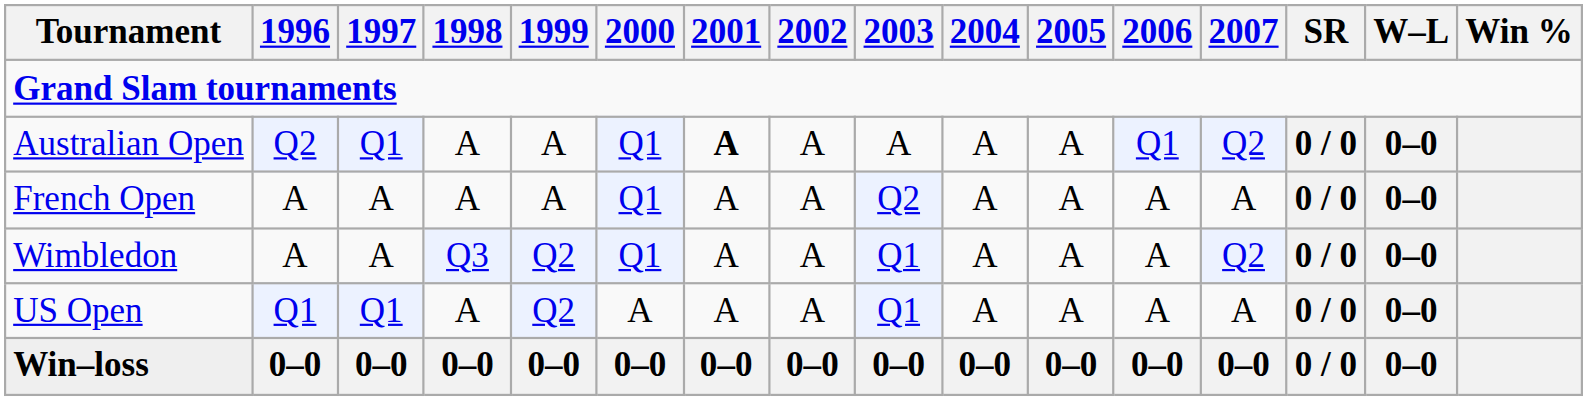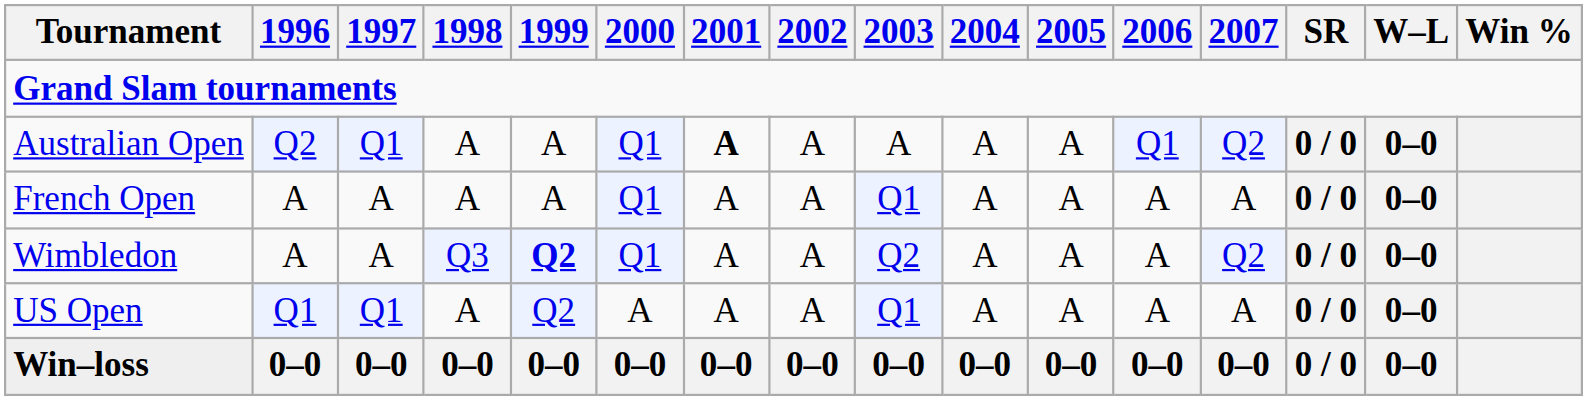French Open | 2003: Q2 -> Q1
Wimbledon | 1999: normal -> bold
Wimbledon | 2003: Q1 -> Q2
